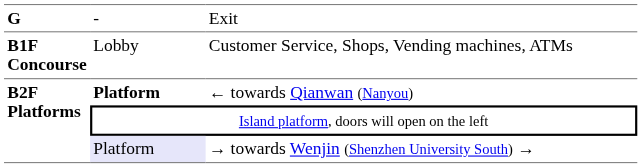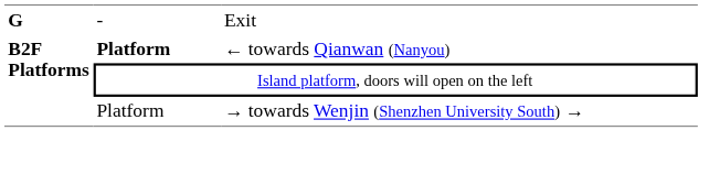- row: B1F Concourse | Lobby | Customer Service, Shops, Vending machines, ATMs
→ towards Wenjin (Shenzhen University South) → | column 2: lavender background -> no background
